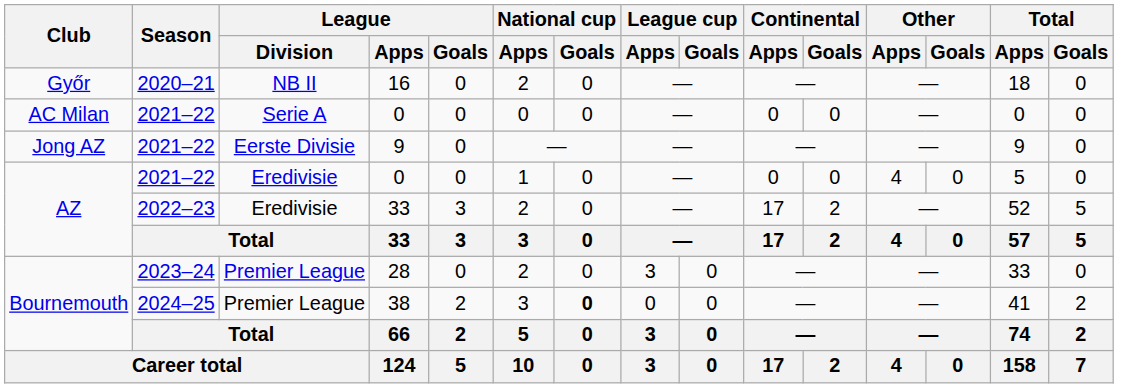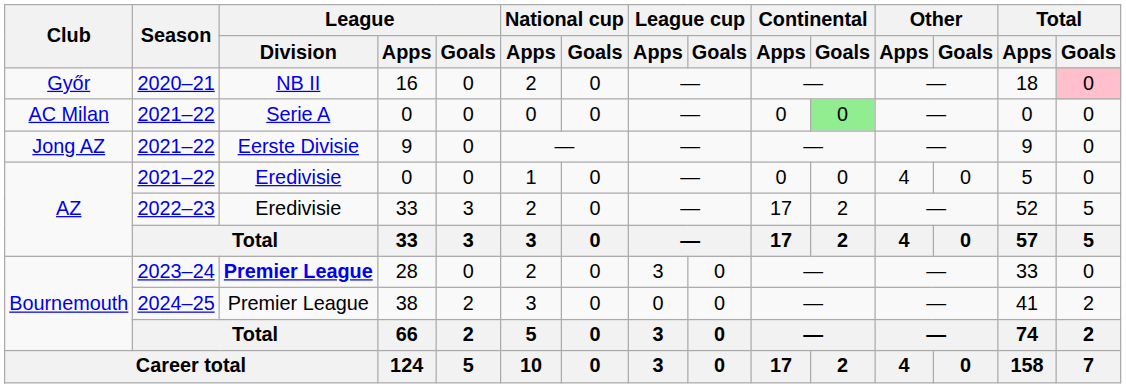16 | Total / Goals: no background -> pink background
AC Milan / 0 | Continental / Goals: no background -> lightgreen background
28 | League / Division: normal -> bold
38 | National cup / Goals: bold -> normal
